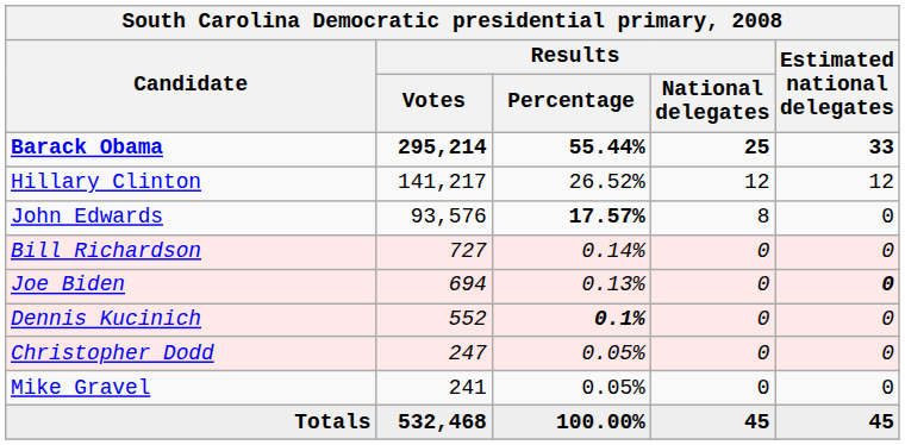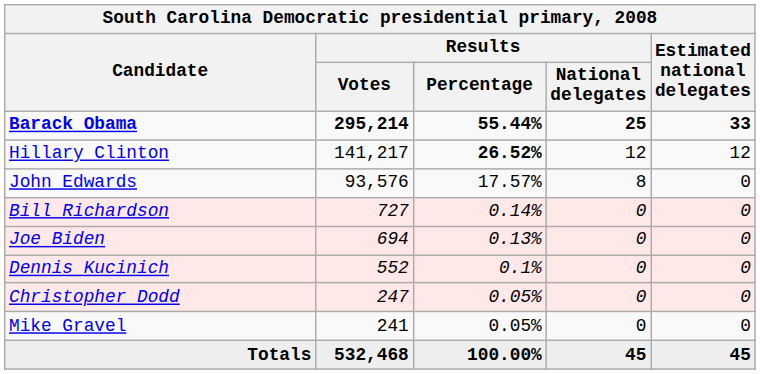Hillary Clinton | Results / Percentage: normal -> bold
John Edwards | Results / Percentage: bold -> normal
Joe Biden | Estimated national delegates: bold -> normal
Dennis Kucinich | Results / Percentage: bold -> normal
